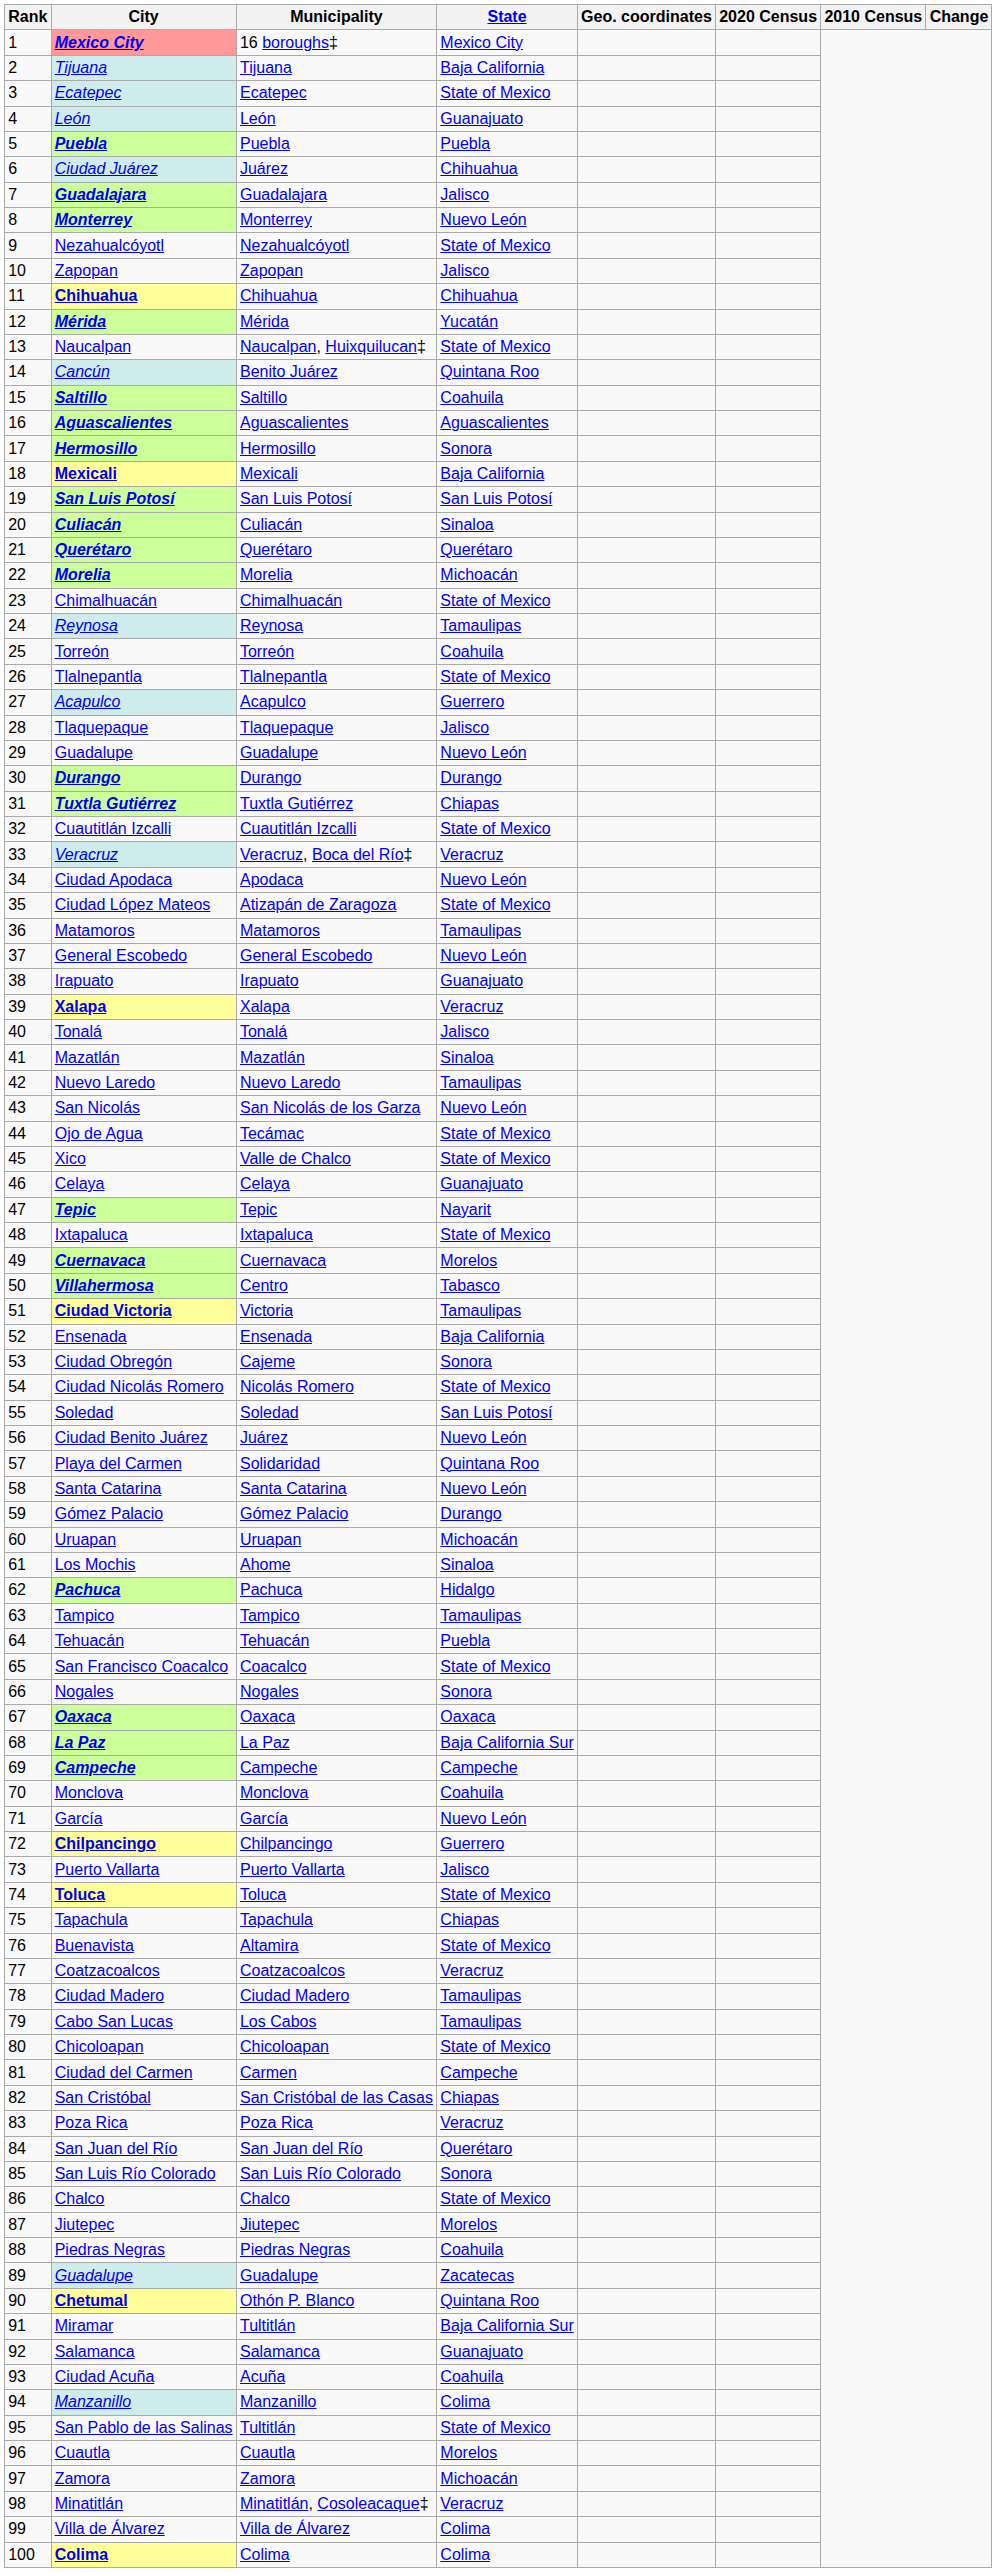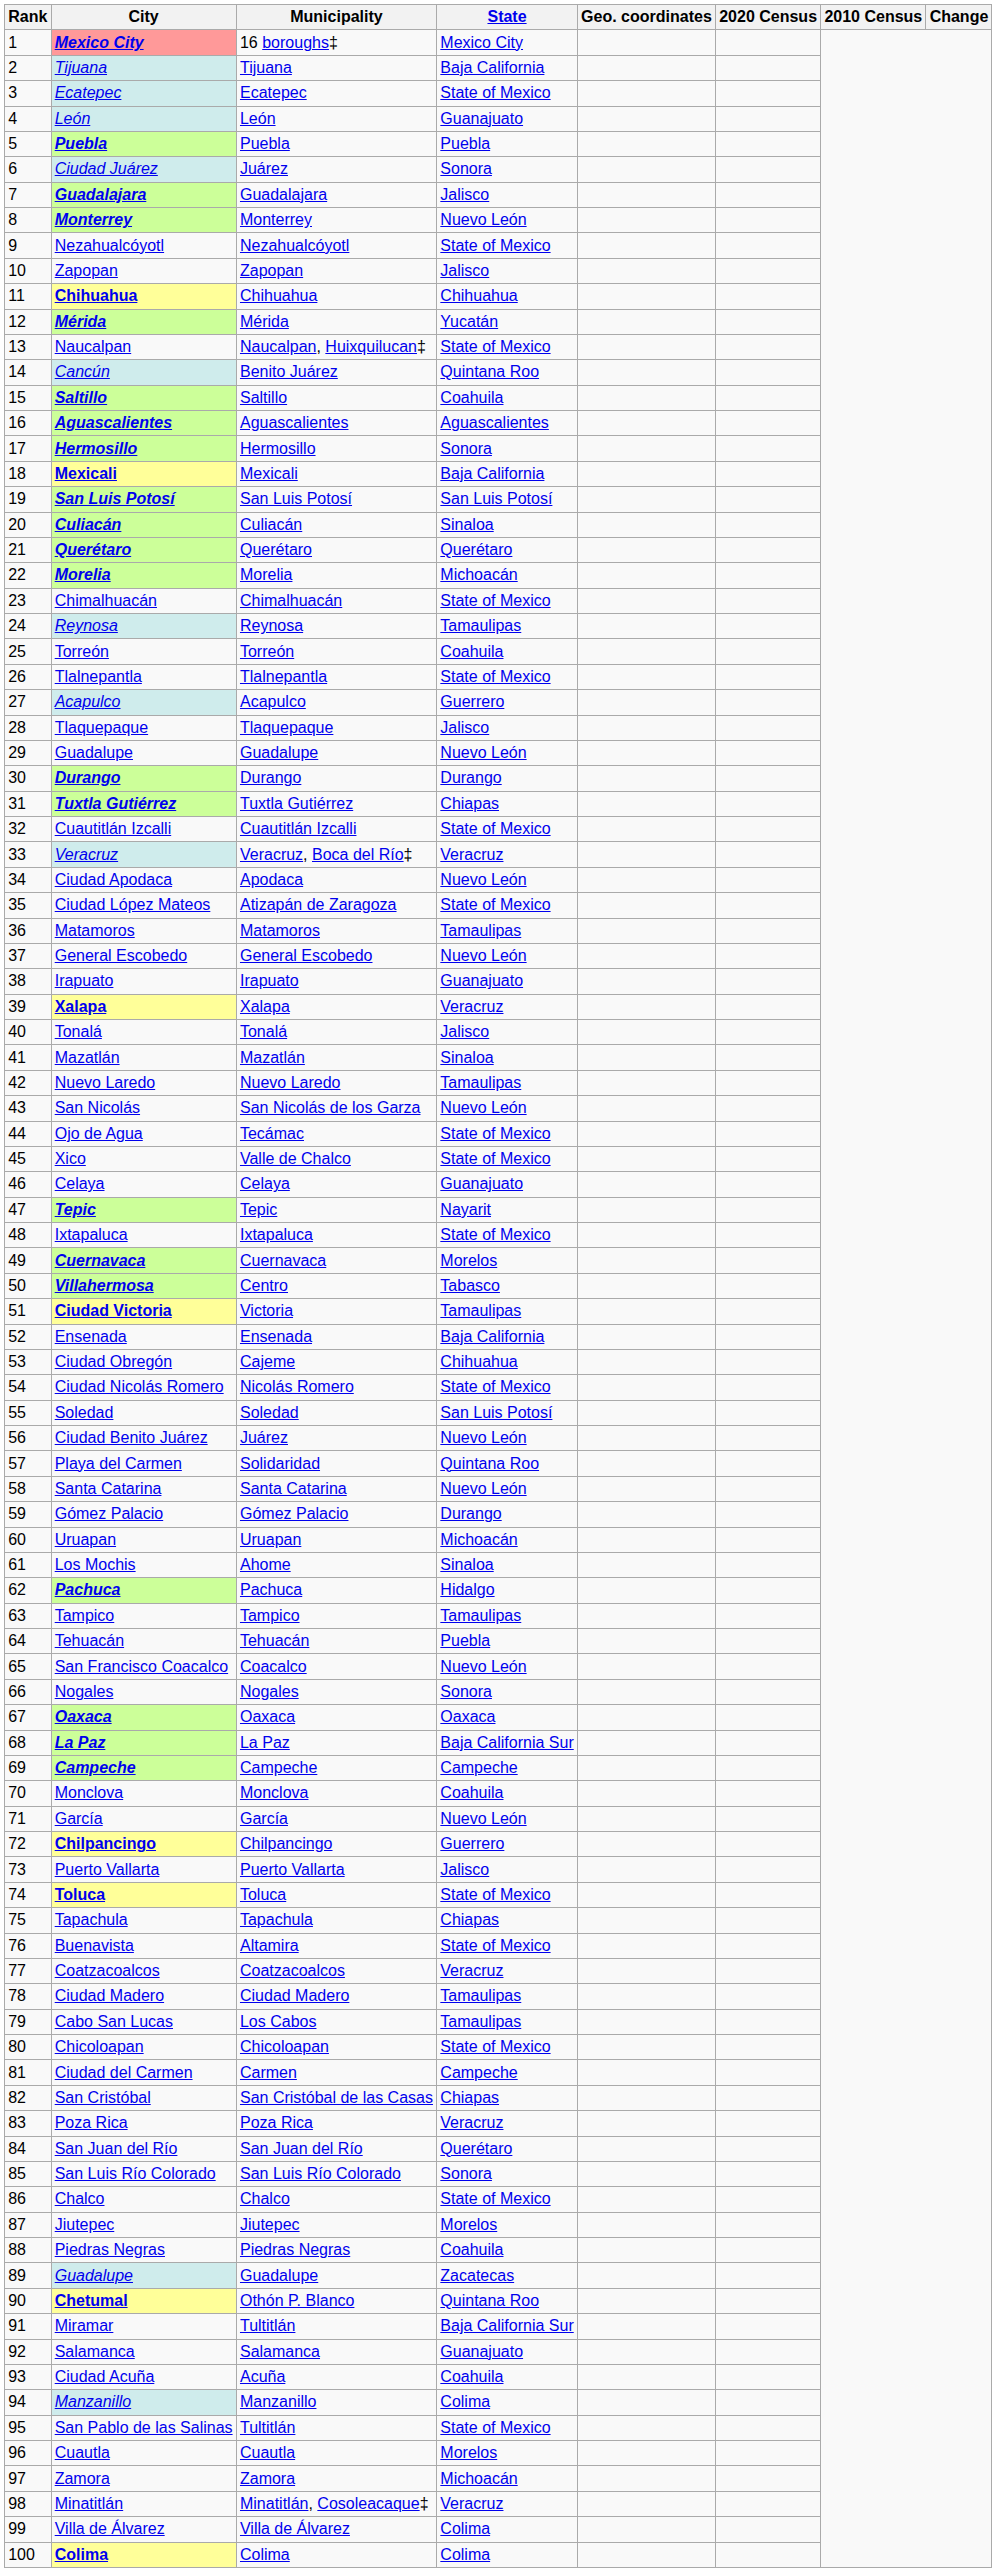Ciudad Juárez | State: Chihuahua -> Sonora
Ciudad Obregón | State: Sonora -> Chihuahua
San Francisco Coacalco | State: State of Mexico -> Nuevo León
